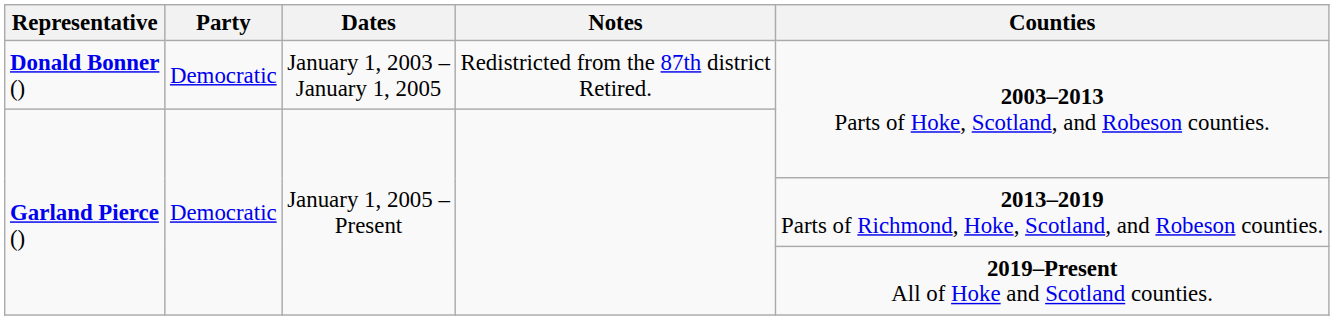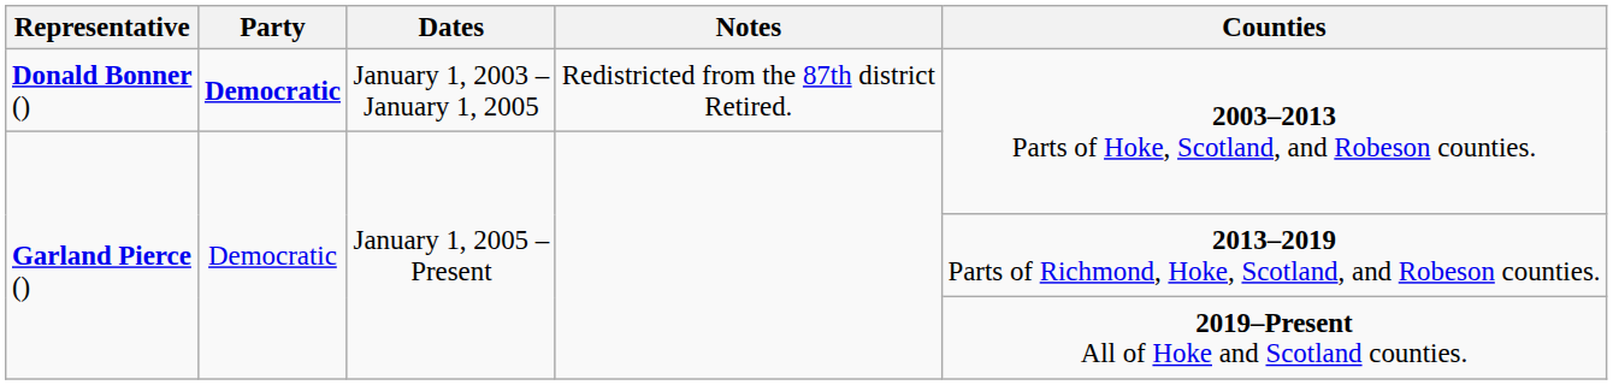Donald Bonner () | Party: normal -> bold
